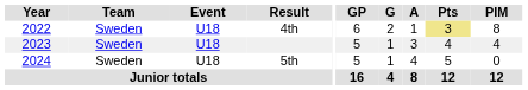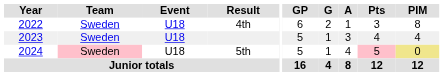4th | Pts: khaki background -> no background
5th | Team: no background -> pink background
5th | Pts: no background -> pink background
5th | PIM: no background -> khaki background
